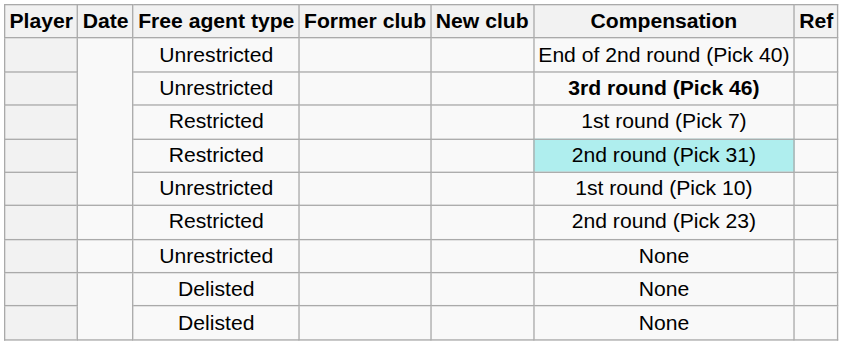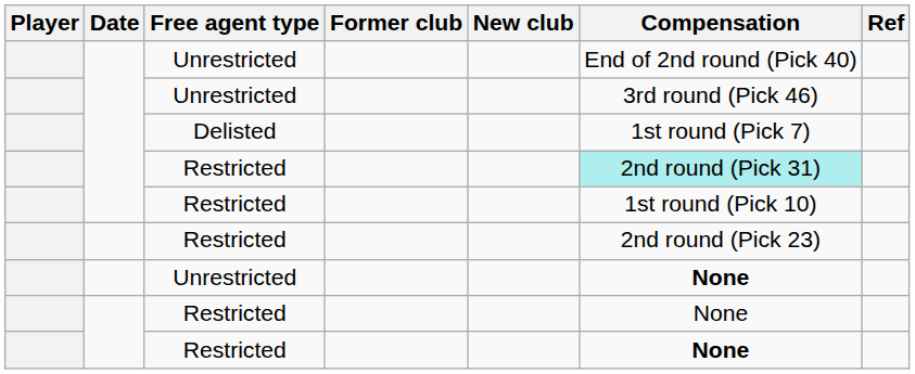row 3 | Compensation: bold -> normal
row 4 | Free agent type: Restricted -> Delisted
row 6 | Free agent type: Unrestricted -> Restricted
row 8 | Compensation: normal -> bold
row 9 | Free agent type: Delisted -> Restricted
row 10 | Free agent type: Delisted -> Restricted
row 10 | Compensation: normal -> bold
